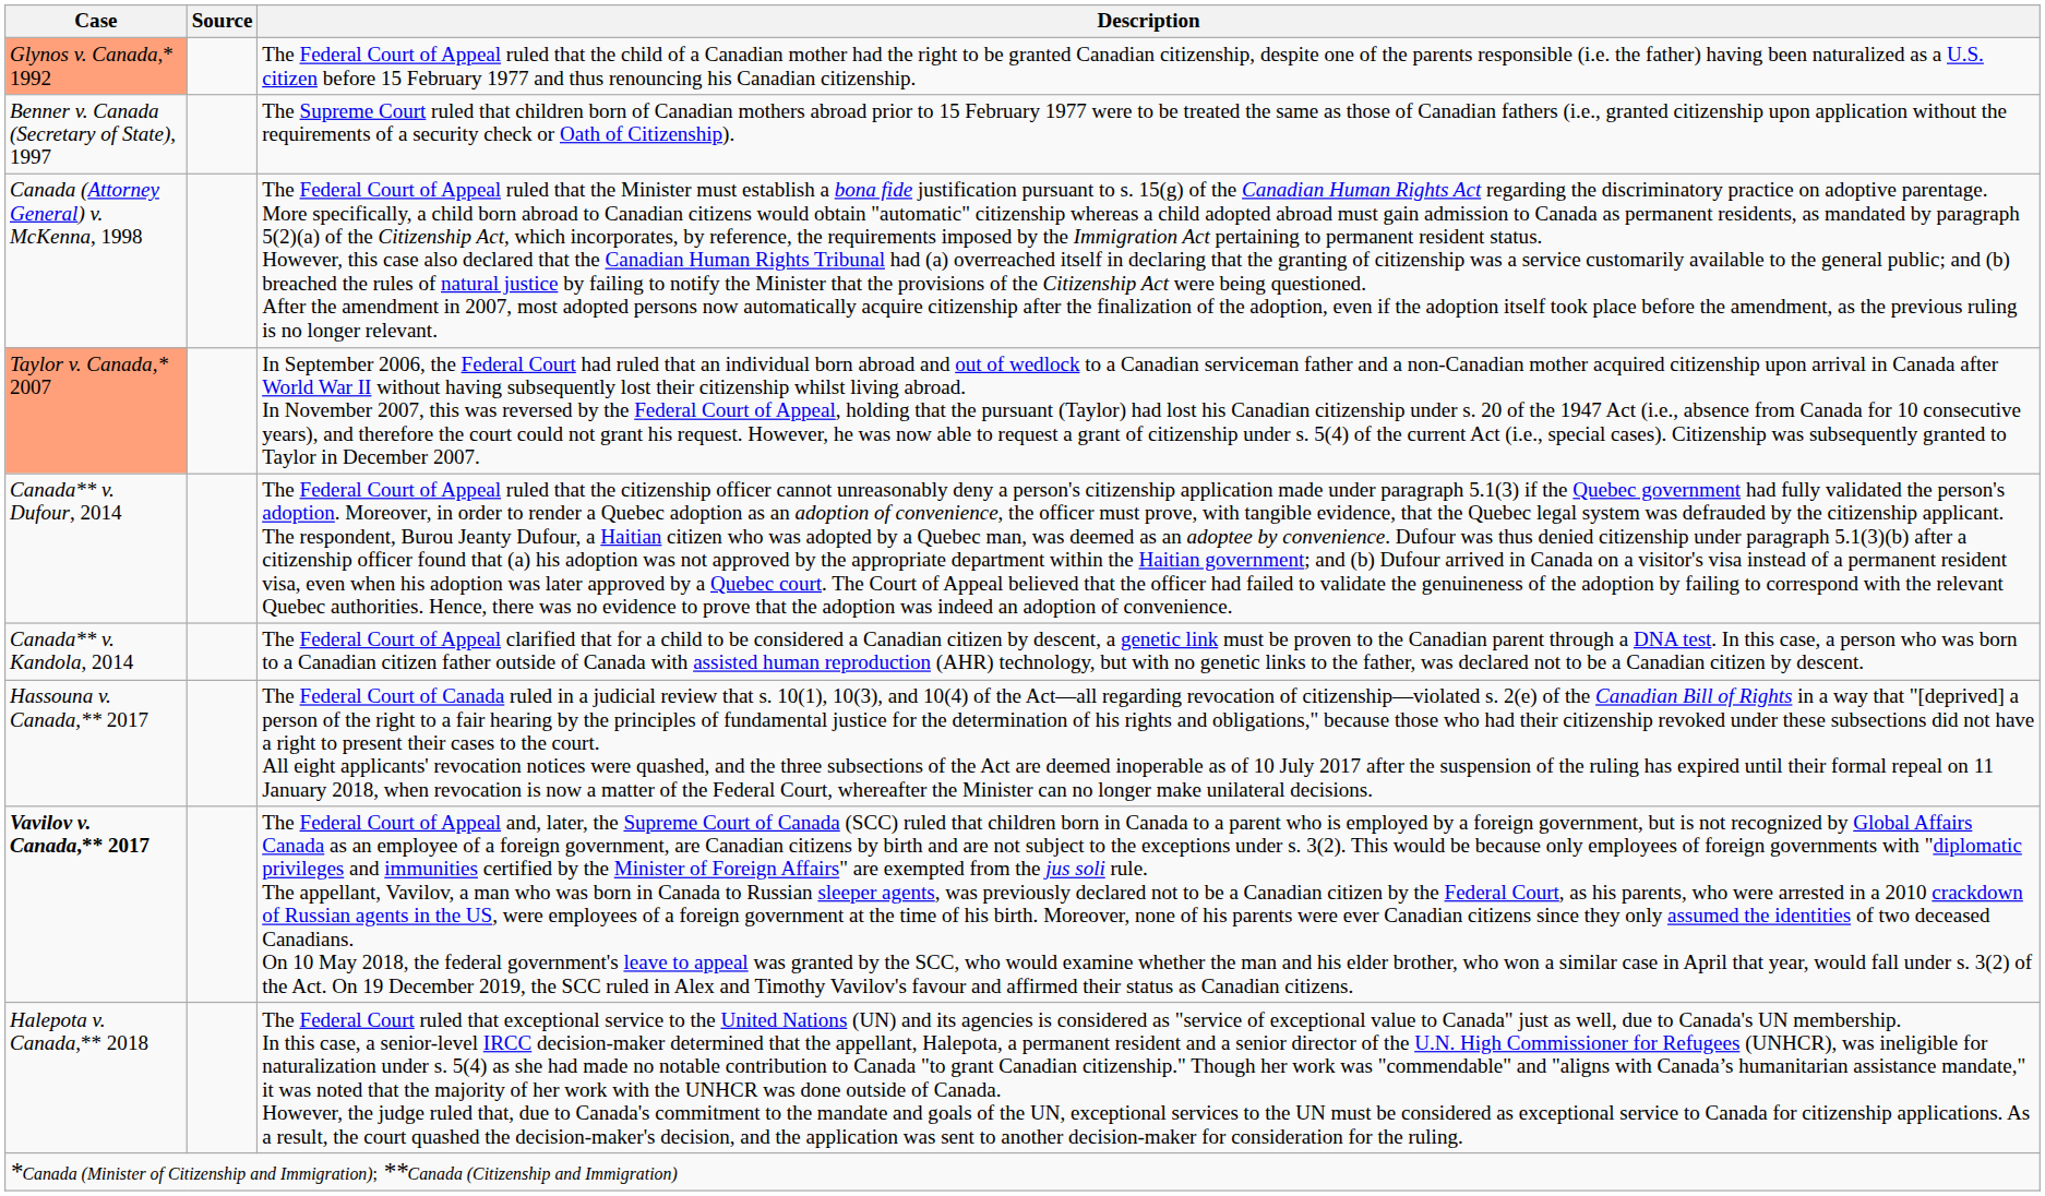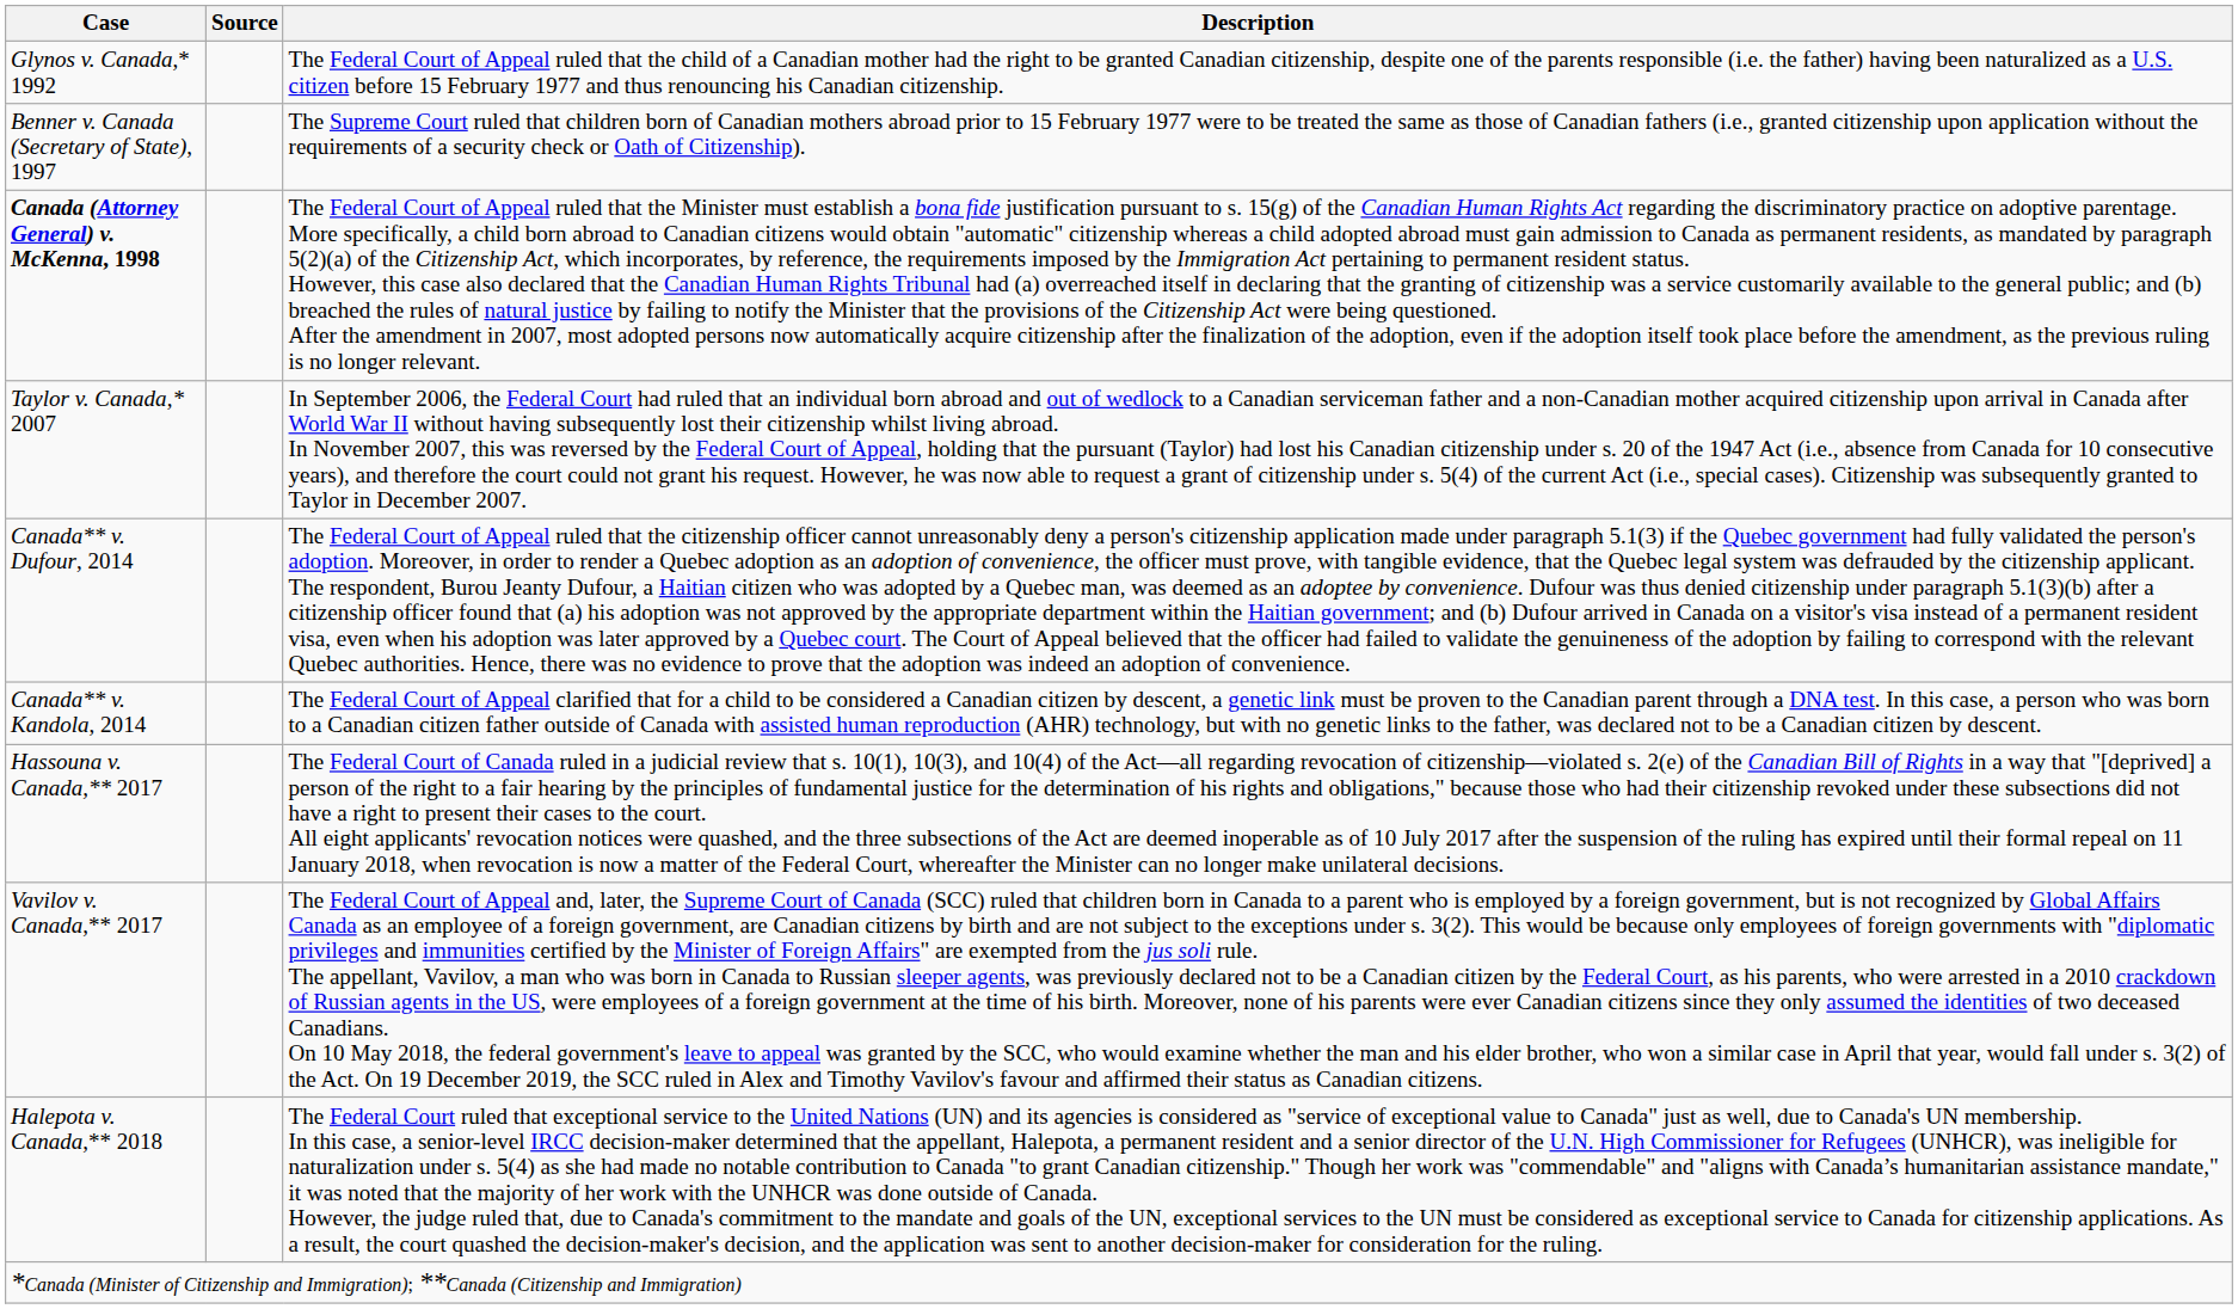Glynos v. Canada,* 1992 | Case: lightsalmon background -> no background
Canada (Attorney General) v. McKenna, 1998 | Case: normal -> bold
Taylor v. Canada,* 2007 | Case: lightsalmon background -> no background
Vavilov v. Canada,** 2017 | Case: bold -> normal
